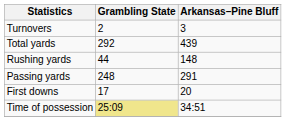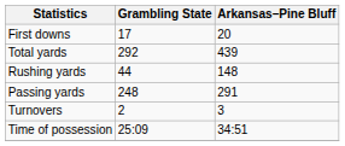rows swapped: First downs <-> Turnovers
Time of possession | Grambling State: khaki background -> no background
